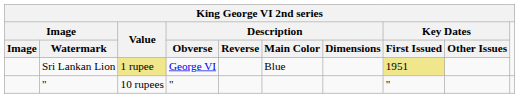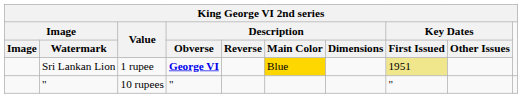Sri Lankan Lion | Value: khaki background -> no background
Sri Lankan Lion | Description / Obverse: normal -> bold
Sri Lankan Lion | Description / Main Color: no background -> gold background
